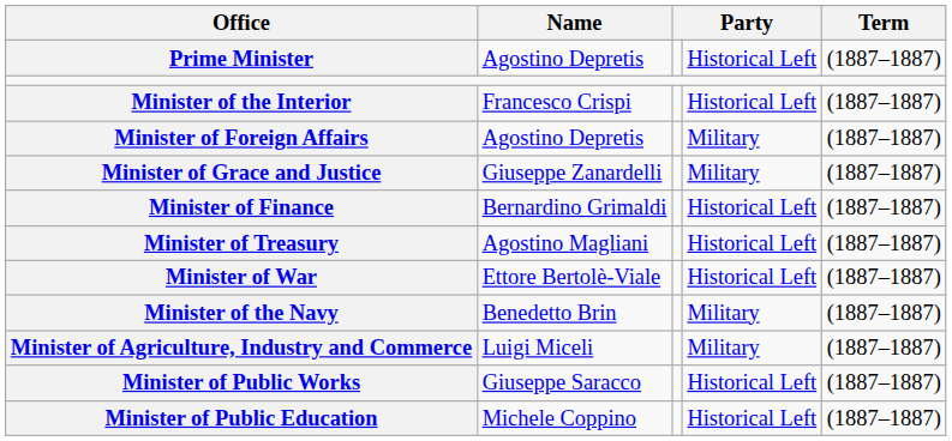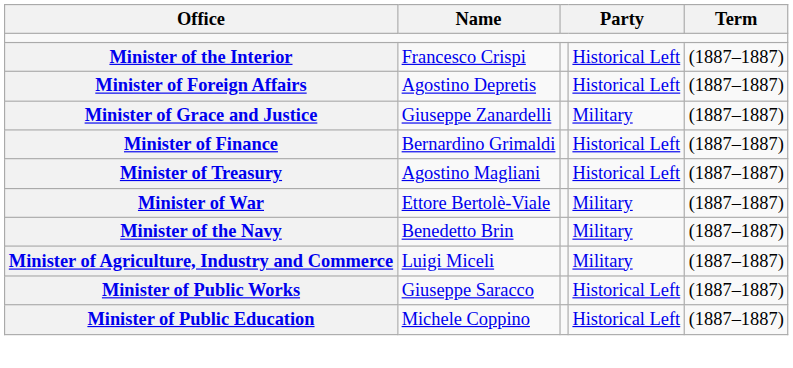- row: Prime Minister | Agostino Depretis | Historical Left | (1887–1887)
Minister of Foreign Affairs | column 4: Military -> Historical Left
Minister of War | column 4: Historical Left -> Military
